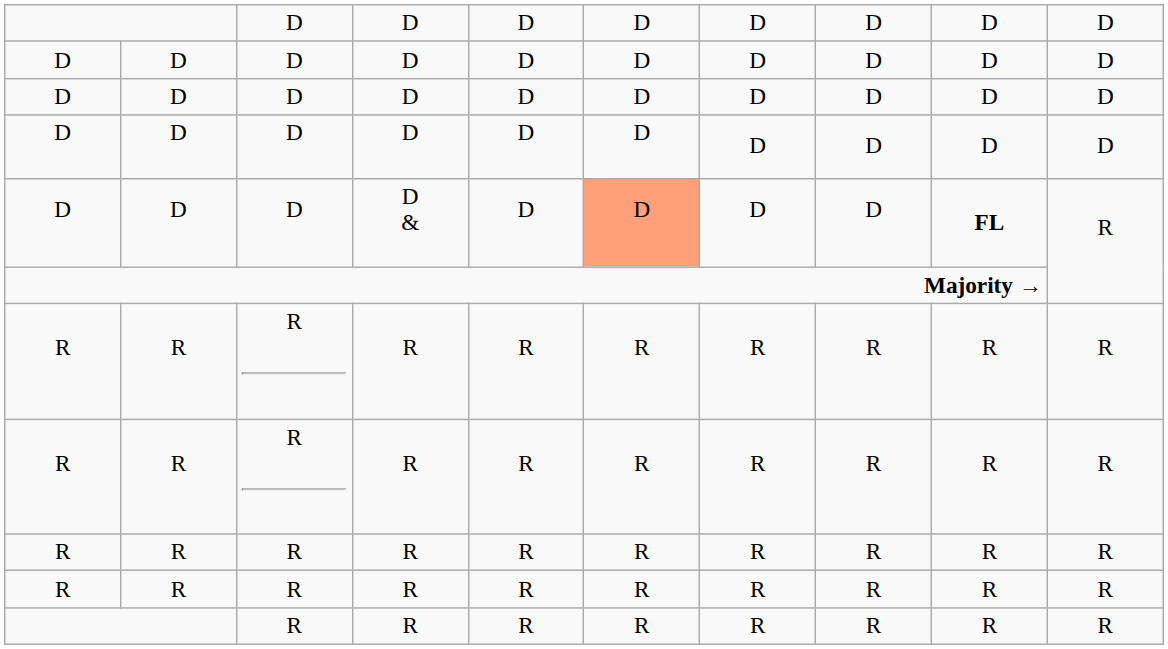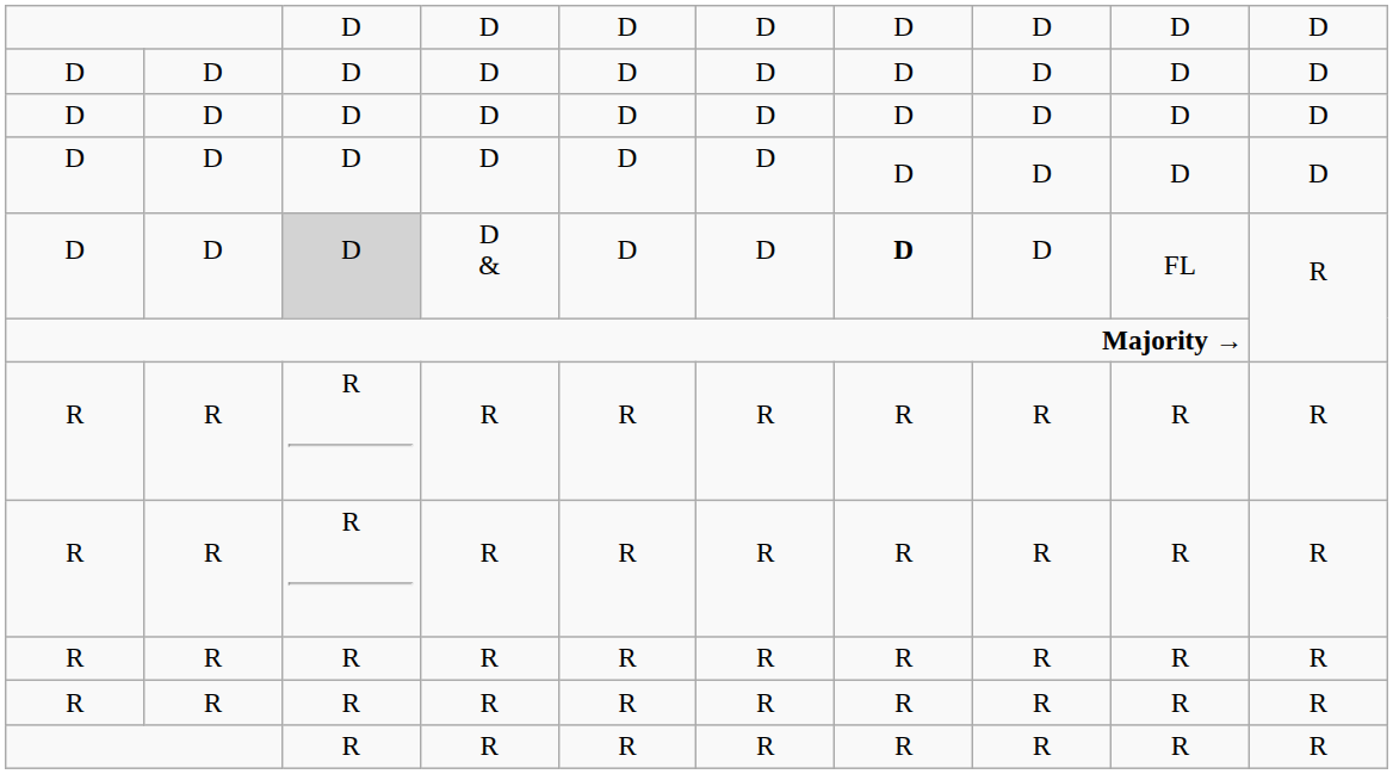D / D & | column 3: no background -> lightgrey background
D / D & | column 6: lightsalmon background -> no background
D / D & | column 7: normal -> bold
D / D & | column 9: bold -> normal
